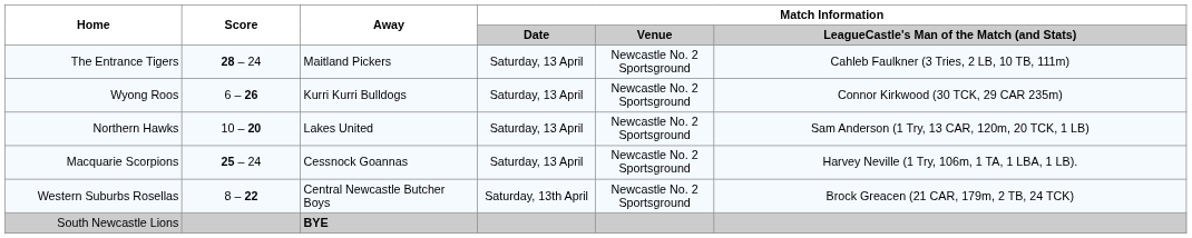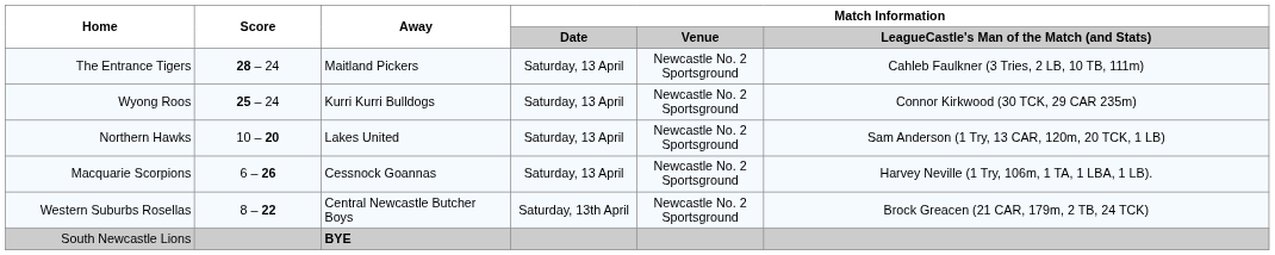Wyong Roos | Score: 6 – 26 -> 25 – 24
Macquarie Scorpions | Score: 25 – 24 -> 6 – 26
